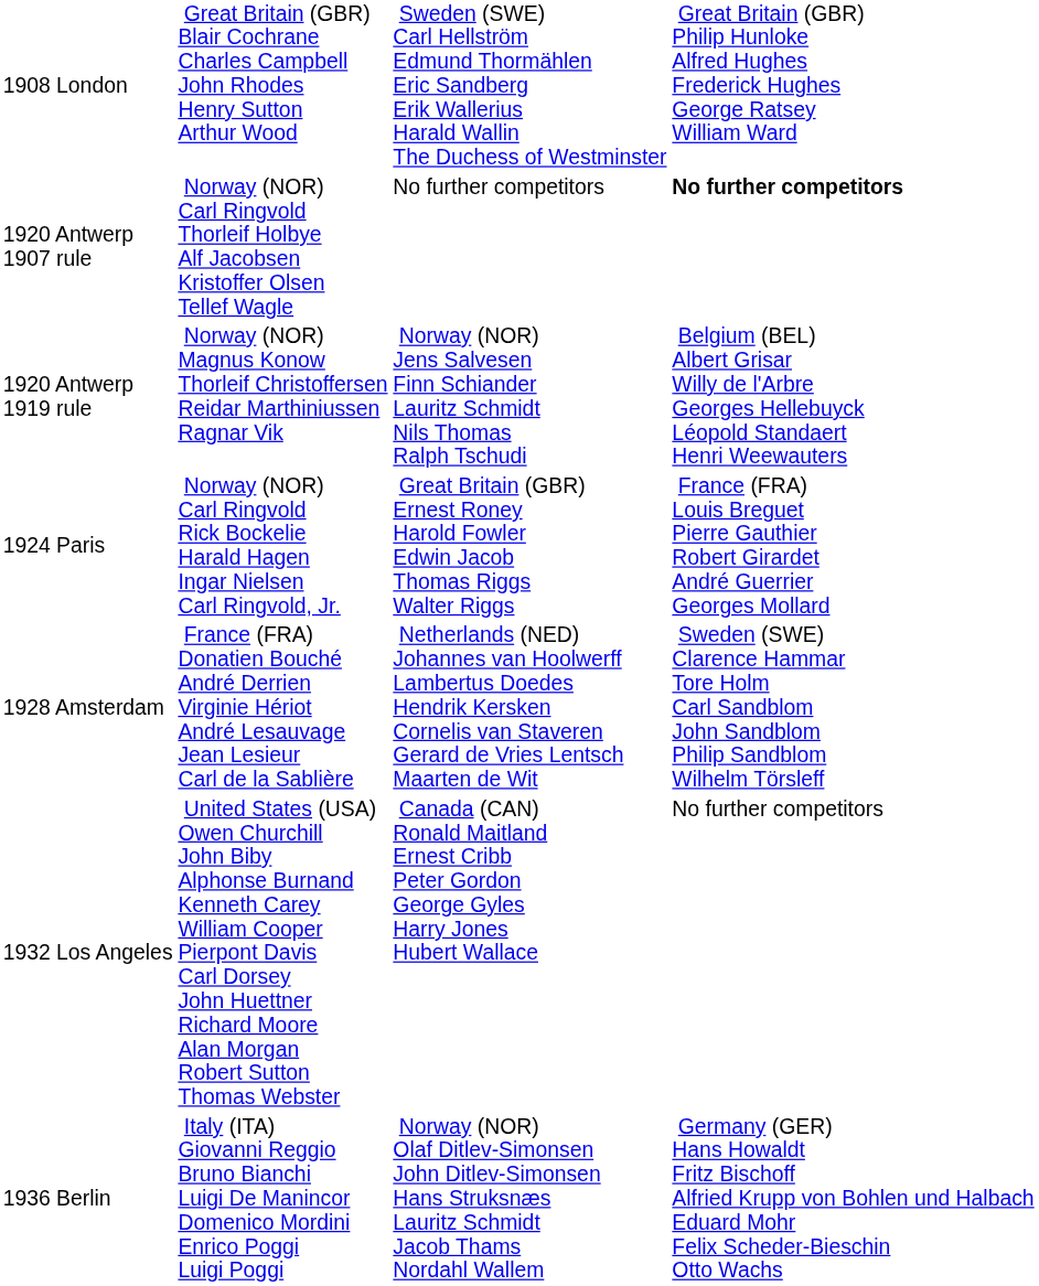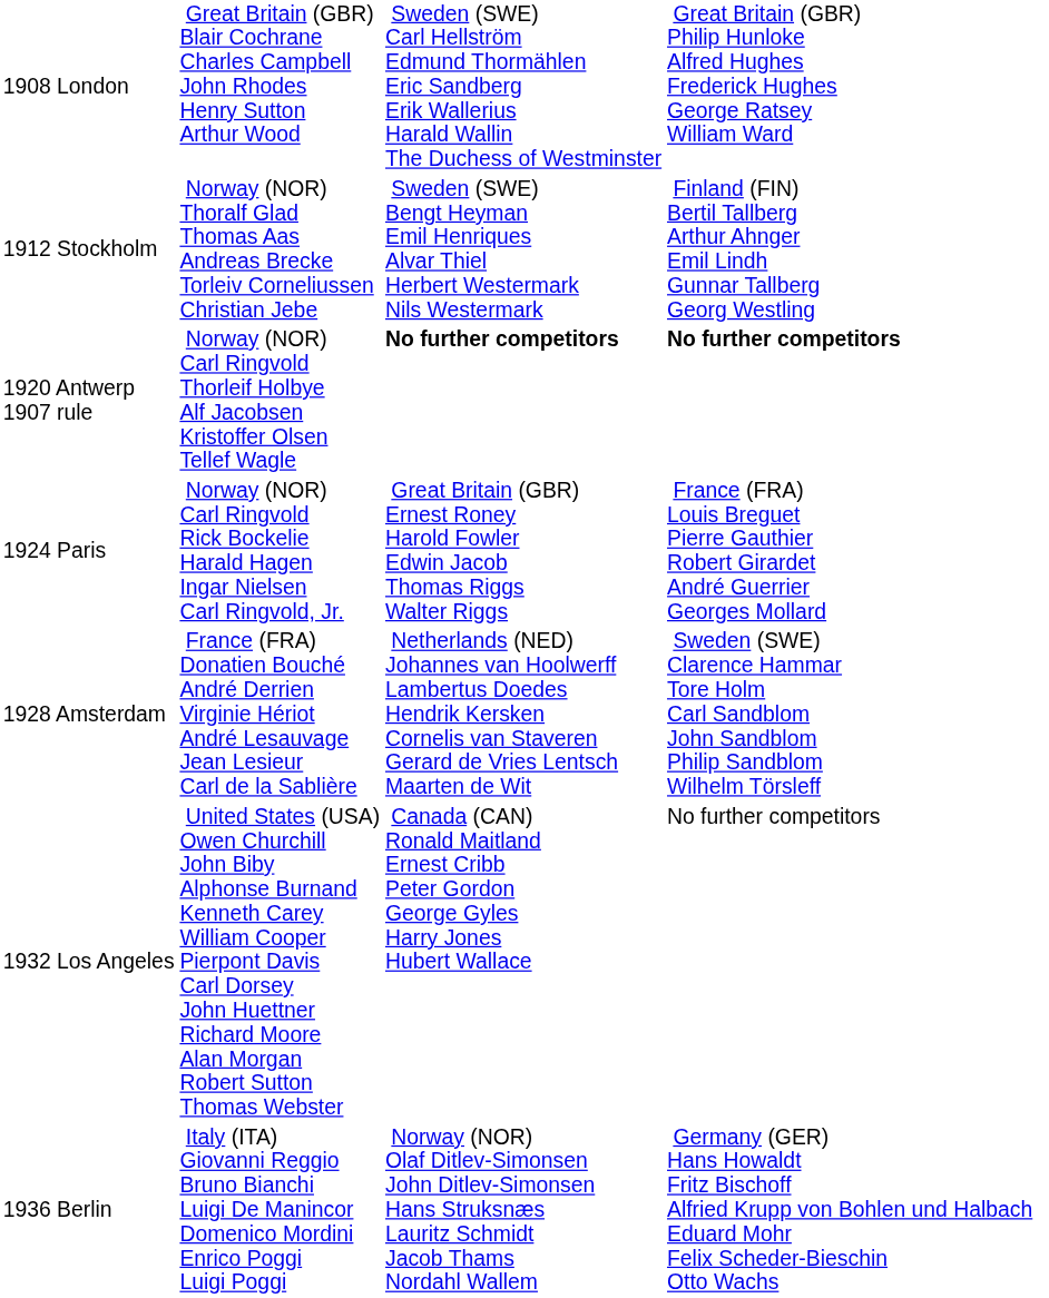+ row: 1912 Stockholm | Norway (NOR) Thoralf Glad Thomas Aas Andreas Brecke Torleiv Corneliussen Christian Jebe | Sweden (SWE) Bengt Heyman Emil Henriques Alvar Thiel Herbert Westermark Nils Westermark | Finland (FIN) Bertil Tallberg Arthur Ahnger Emil Lindh Gunnar Tallberg Georg Westling
1920 Antwerp 1907 rule | column 3: normal -> bold
- row: 1920 Antwerp 1919 rule | Norway (NOR) Magnus Konow Thorleif Christoffersen Reidar Marthiniussen Ragnar Vik | Norway (NOR) Jens Salvesen Finn Schiander Lauritz Schmidt Nils Thomas Ralph Tschudi | Belgium (BEL) Albert Grisar Willy de l'Arbre Georges Hellebuyck Léopold Standaert Henri Weewauters
